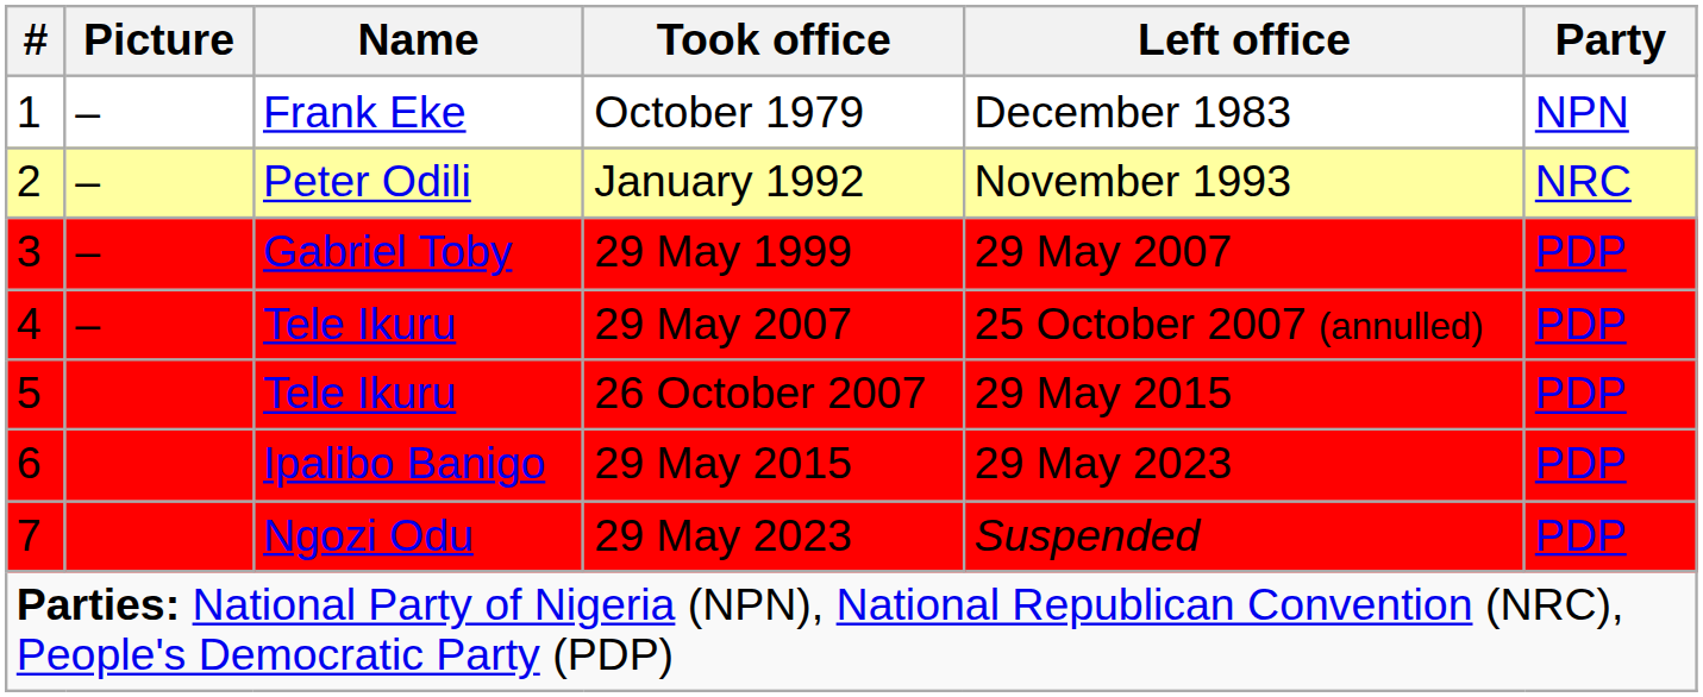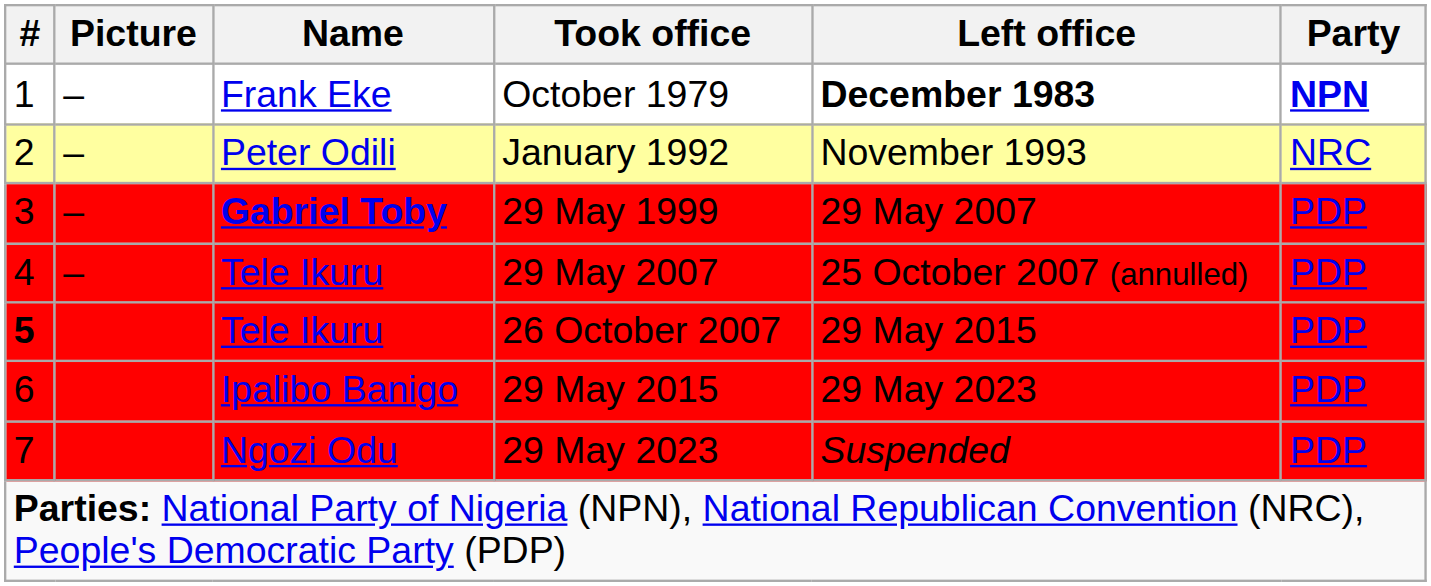October 1979 | Left office: normal -> bold
October 1979 | Party: normal -> bold
29 May 1999 | Name: normal -> bold
26 October 2007 | #: normal -> bold
